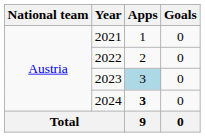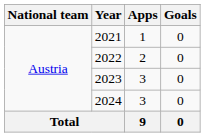2023 | Apps: lightblue background -> no background
2024 | Apps: bold -> normal
